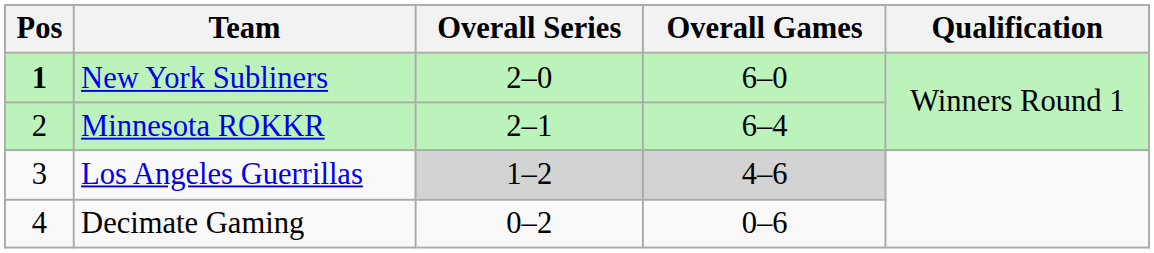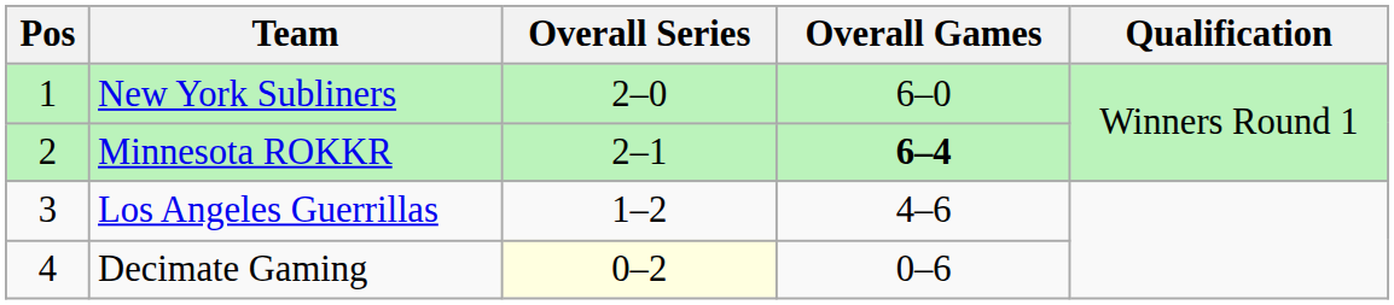New York Subliners | Pos: bold -> normal
Minnesota ROKKR | Overall Games: normal -> bold
Los Angeles Guerrillas | Overall Series: lightgrey background -> no background
Los Angeles Guerrillas | Overall Games: lightgrey background -> no background
Decimate Gaming | Overall Series: no background -> lightyellow background
